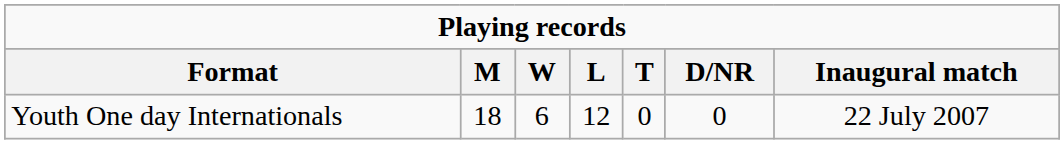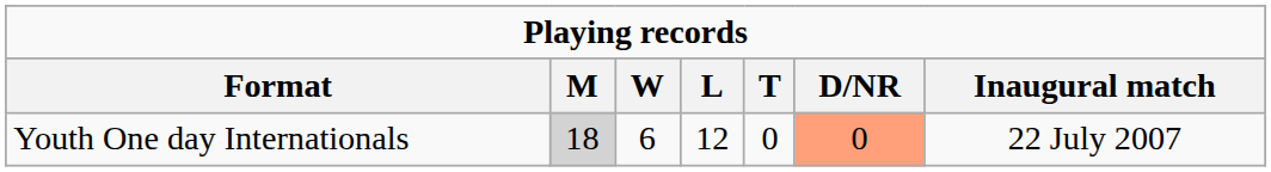Youth One day Internationals | M: no background -> lightgrey background
Youth One day Internationals | D/NR: no background -> lightsalmon background
